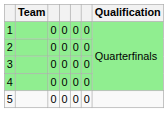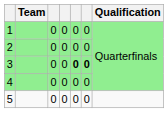3 | column 5: normal -> bold
3 | column 6: normal -> bold
